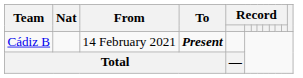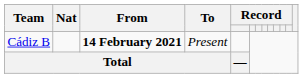Cádiz B | From: normal -> bold
Cádiz B | To: bold -> normal
